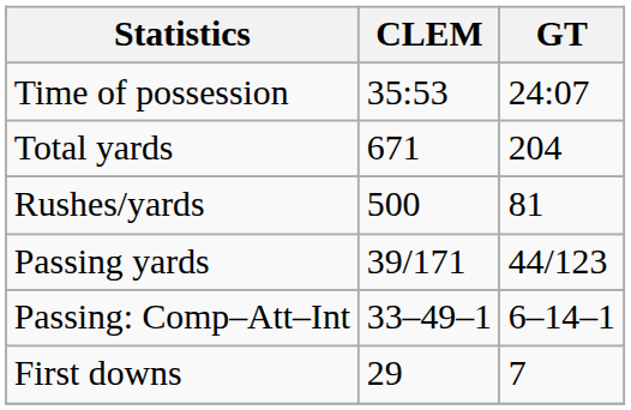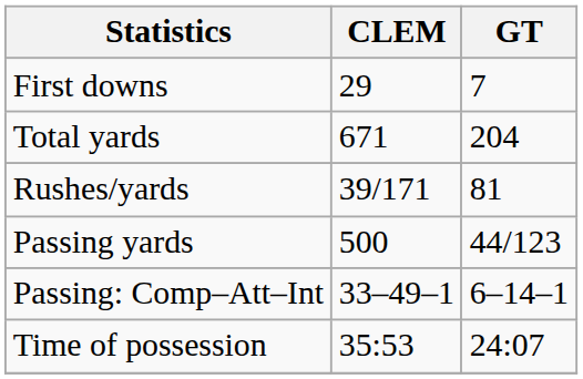rows swapped: First downs <-> Time of possession
Rushes/yards | CLEM: 500 -> 39/171
Passing yards | CLEM: 39/171 -> 500
